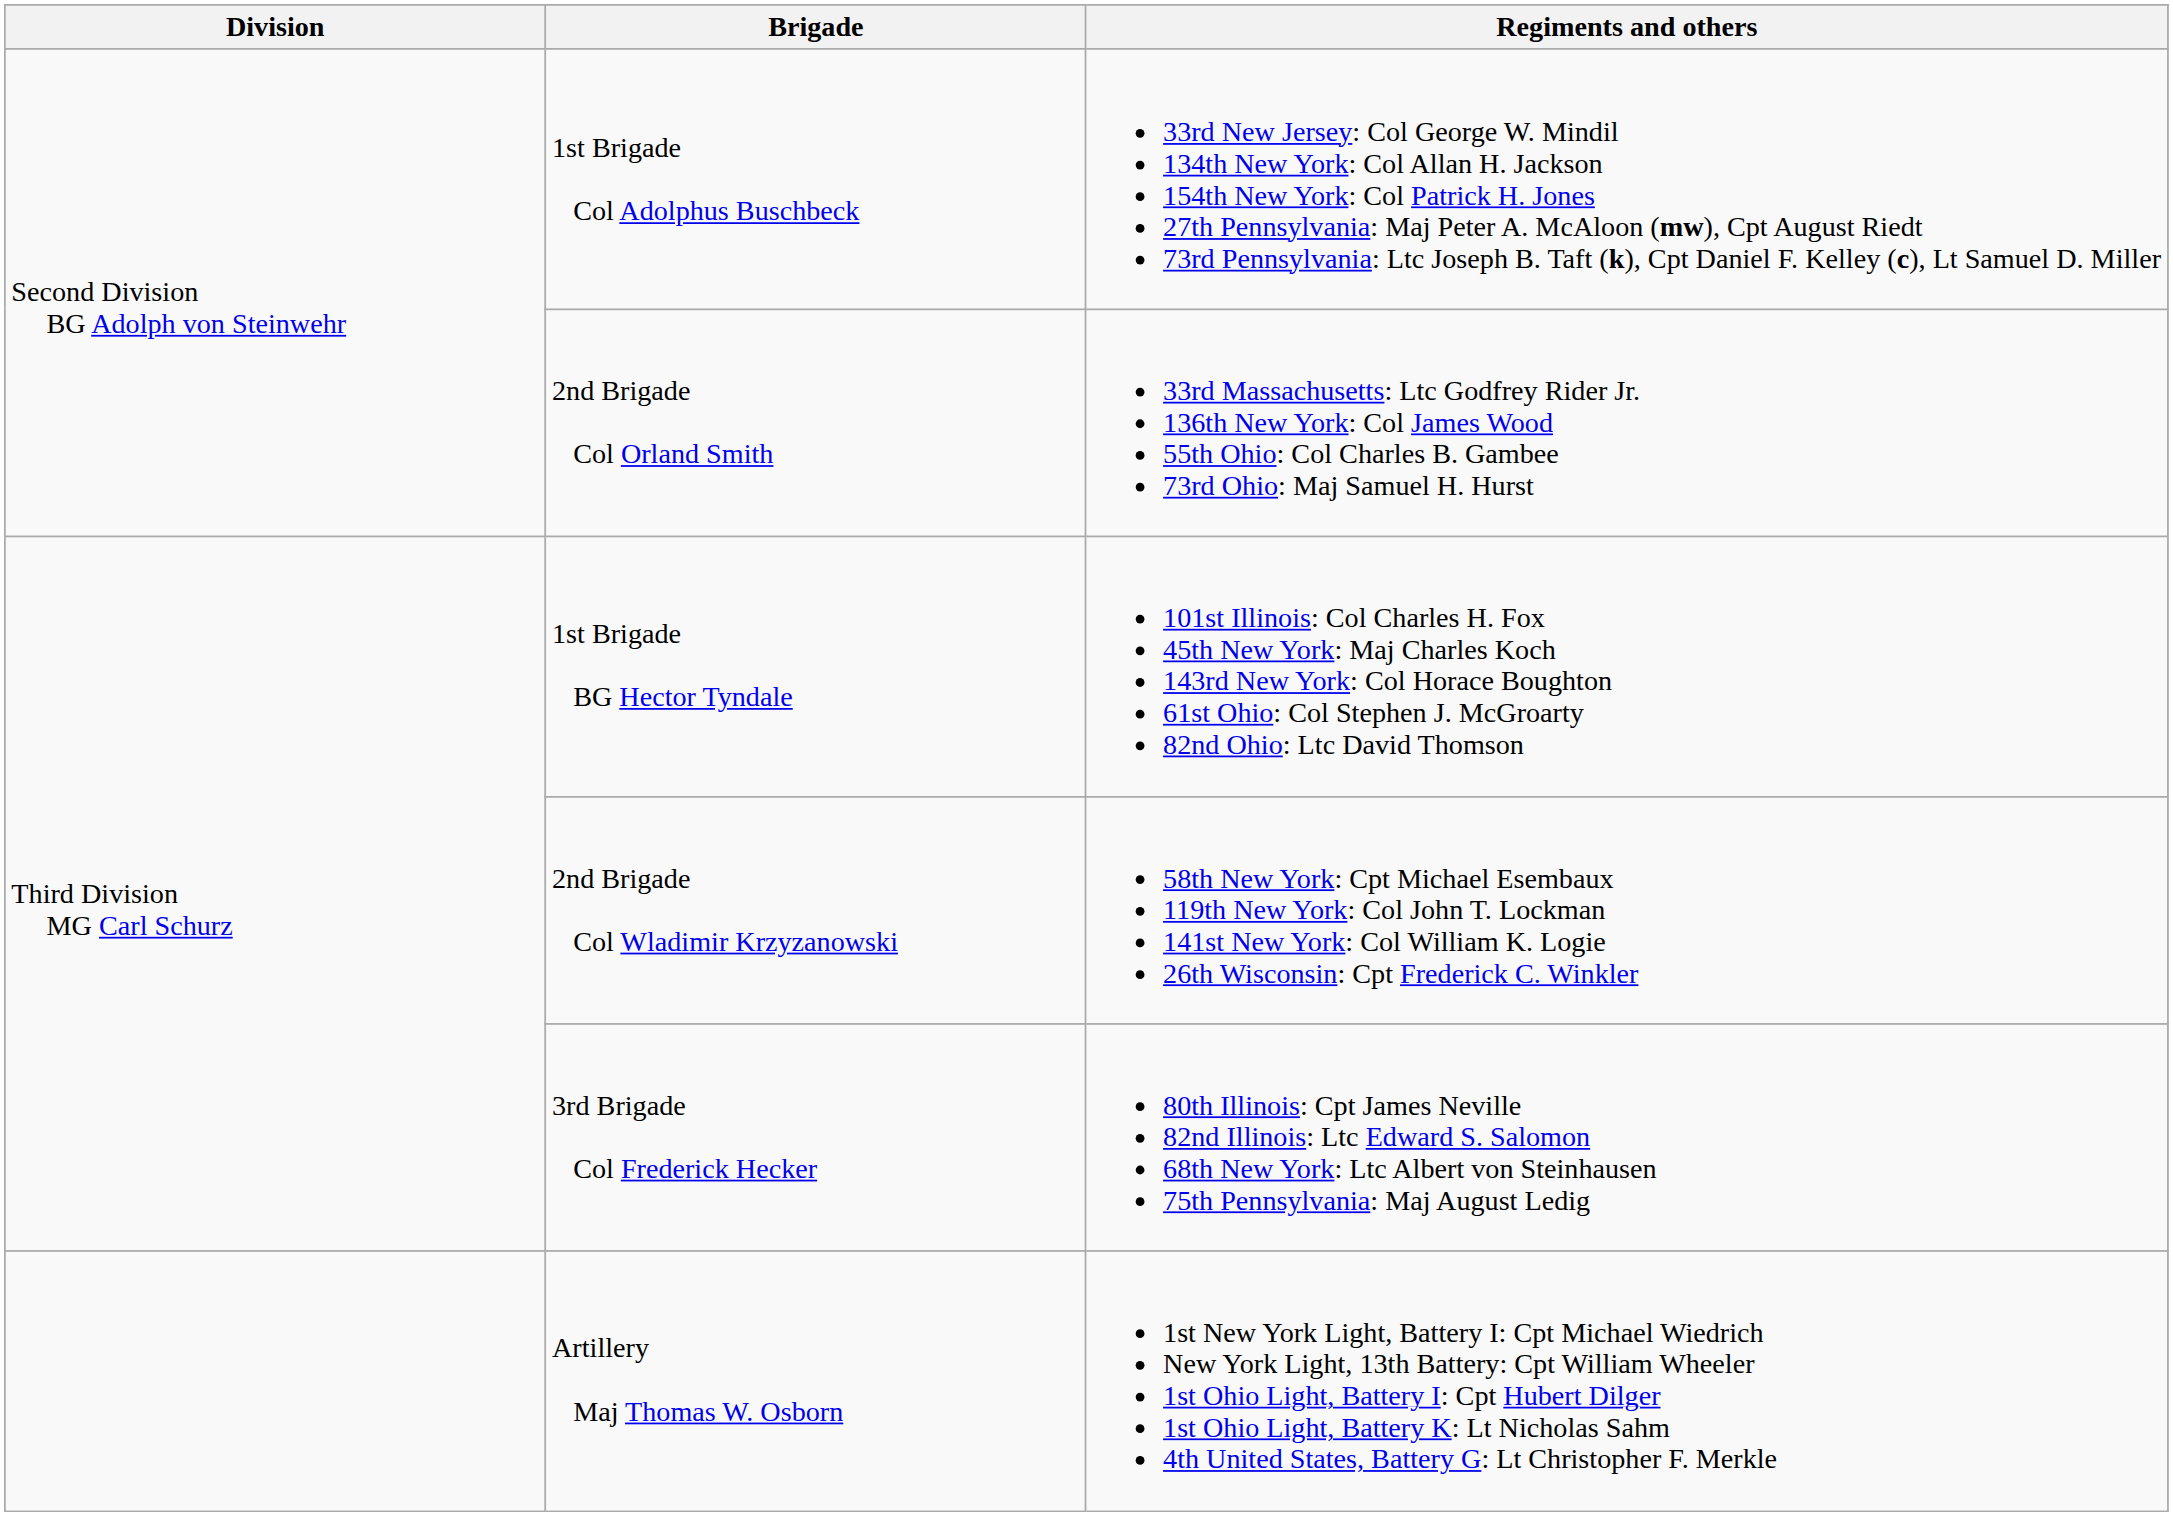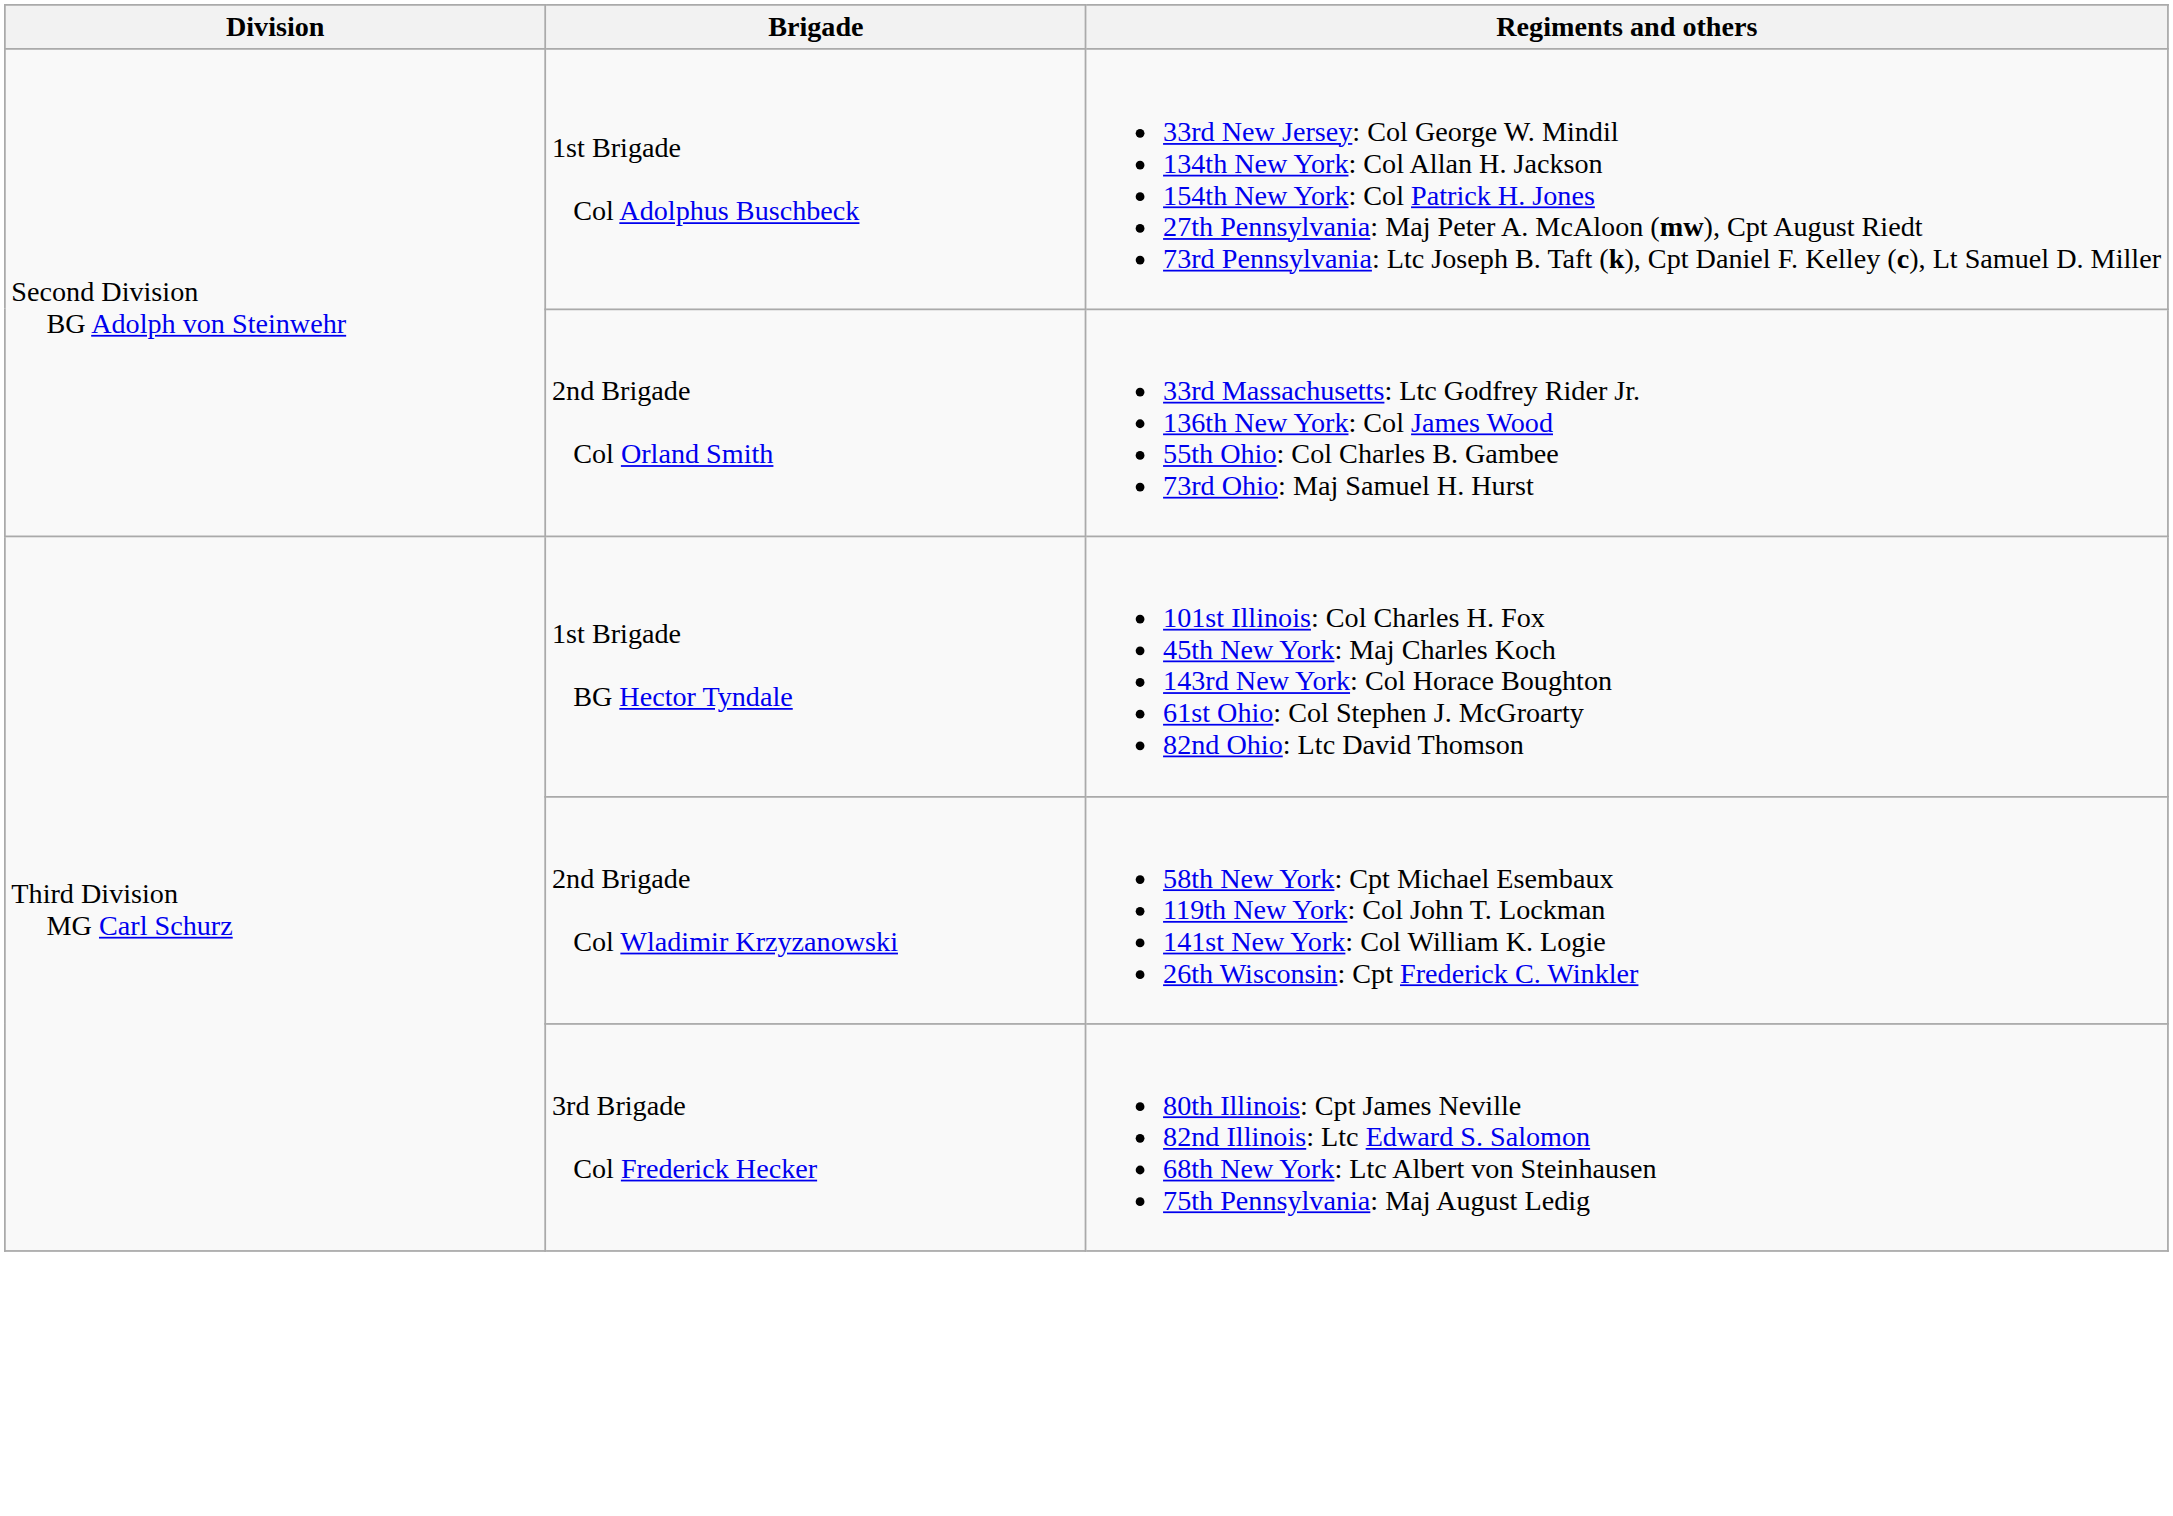- row: Artillery Maj Thomas W. Osborn | 1st New York Light, Battery I: Cpt Michael Wiedrich New York Light, 13th Battery: Cpt William Wheeler 1st Ohio Light, Battery I: Cpt Hubert Dilger 1st Ohio Light, Battery K: Lt Nicholas Sahm 4th United States, Battery G: Lt Christopher F. Merkle
